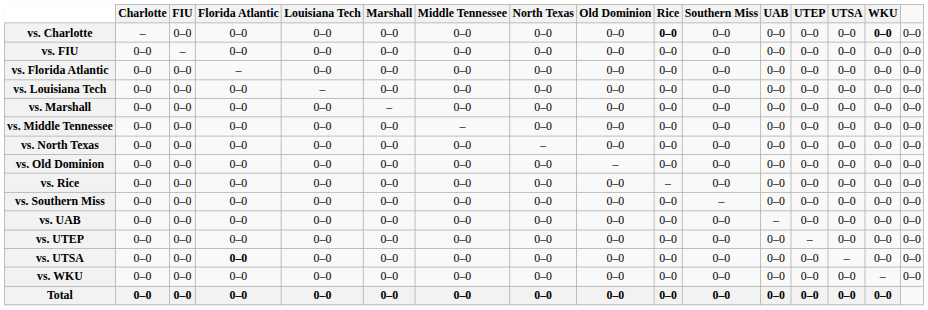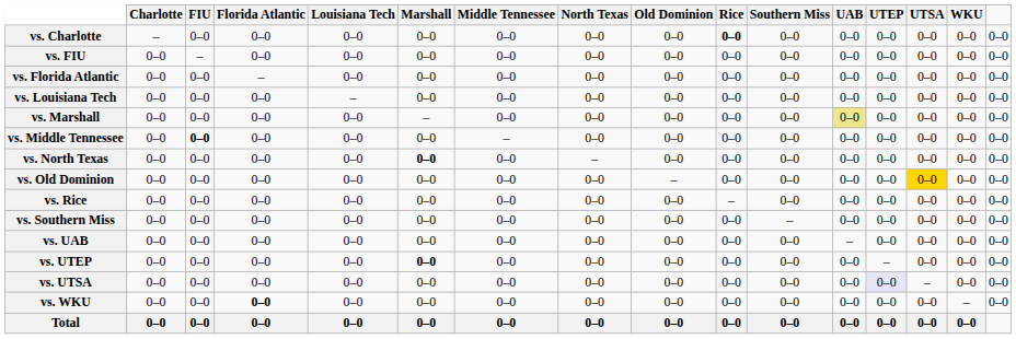vs. Charlotte | WKU: bold -> normal
vs. Marshall | UAB: no background -> khaki background
vs. Middle Tennessee | FIU: normal -> bold
vs. North Texas | Marshall: normal -> bold
vs. Old Dominion | UTSA: no background -> gold background
vs. UTEP | Marshall: normal -> bold
vs. UTSA | Florida Atlantic: bold -> normal
vs. UTSA | UTEP: no background -> lavender background
vs. WKU | Florida Atlantic: normal -> bold
